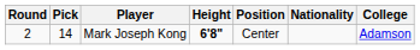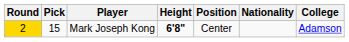Mark Joseph Kong | Round: no background -> gold background
Mark Joseph Kong | Pick: 14 -> 15
